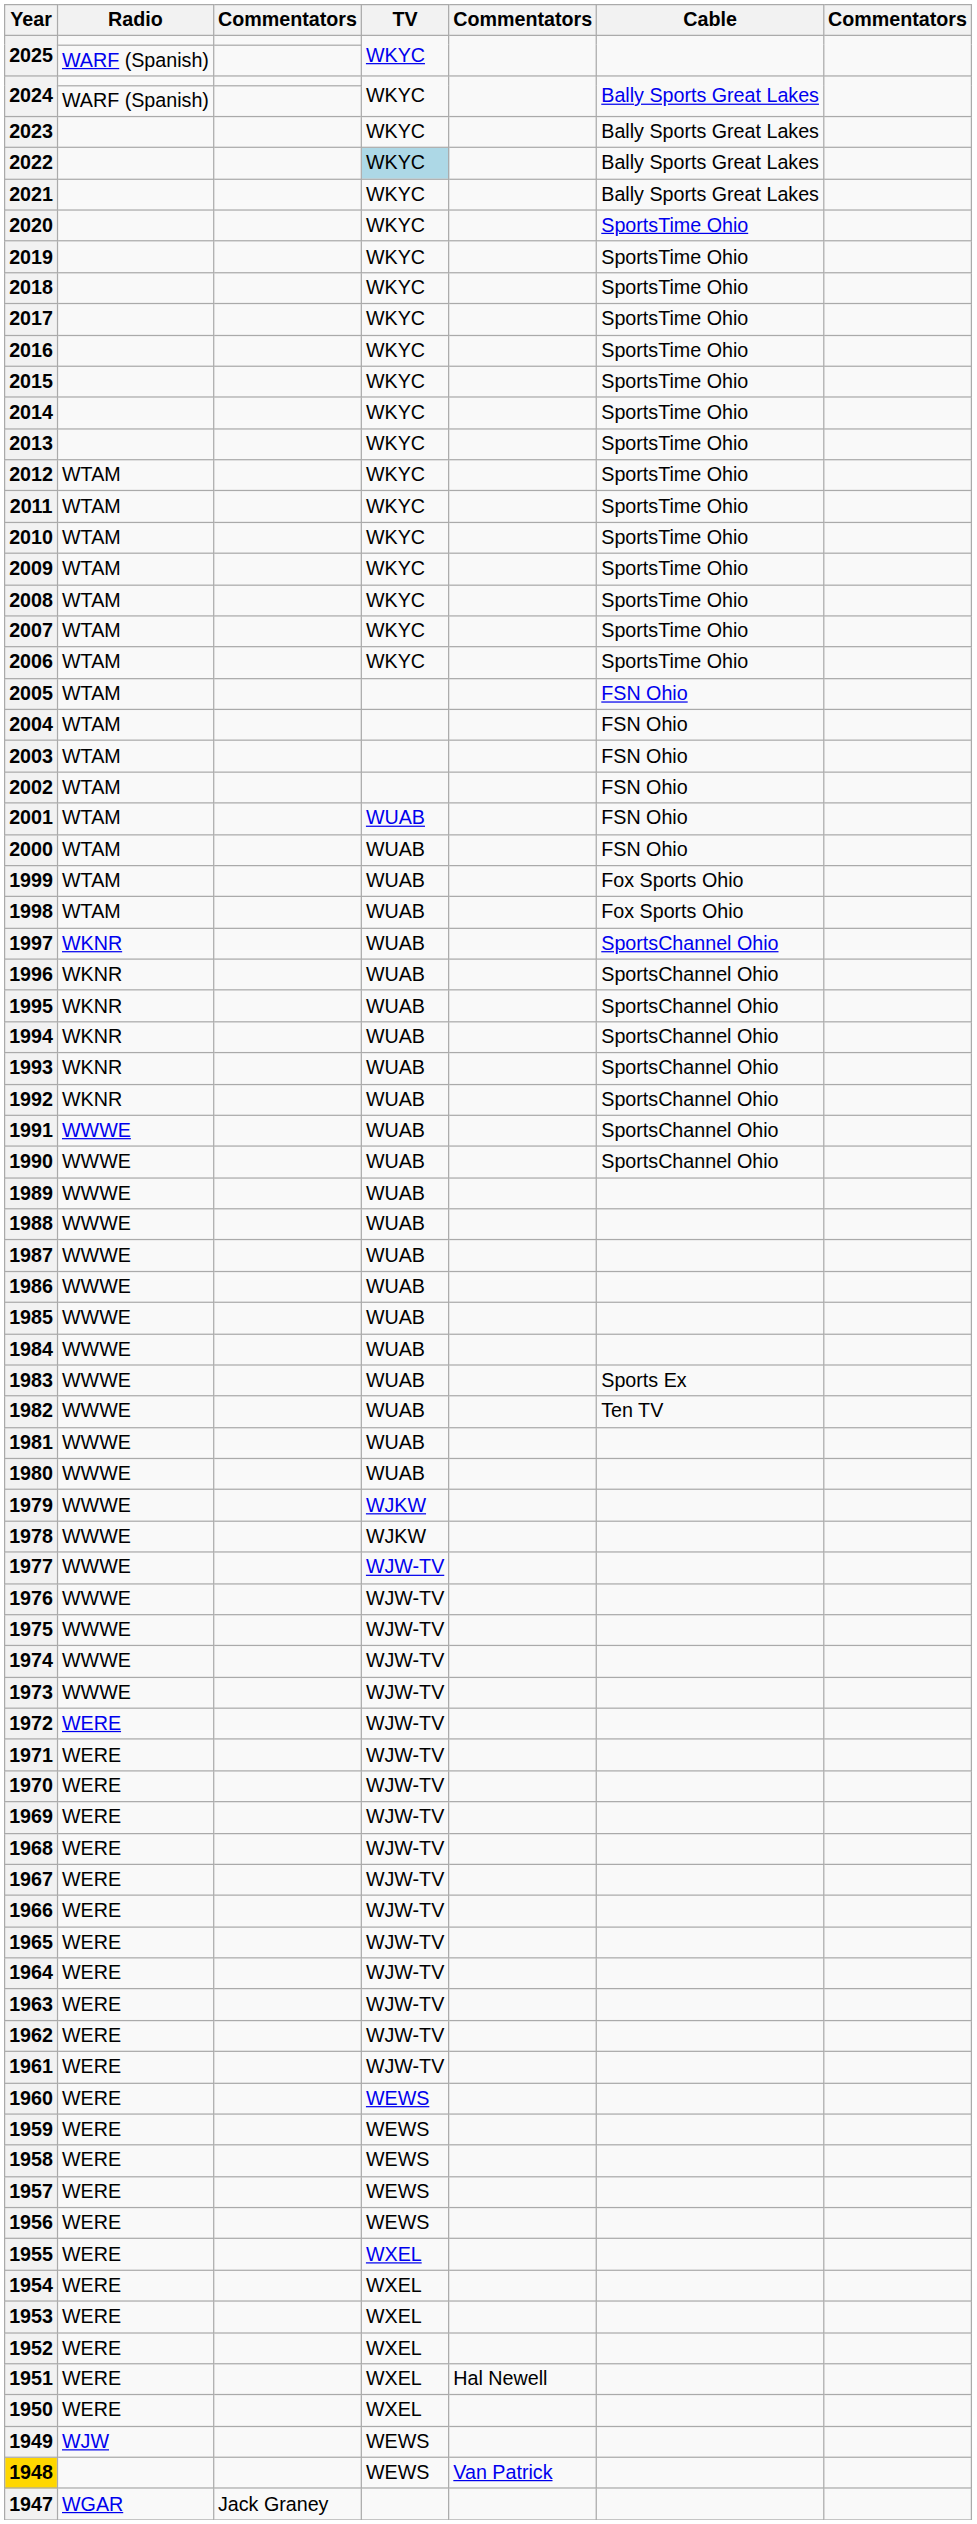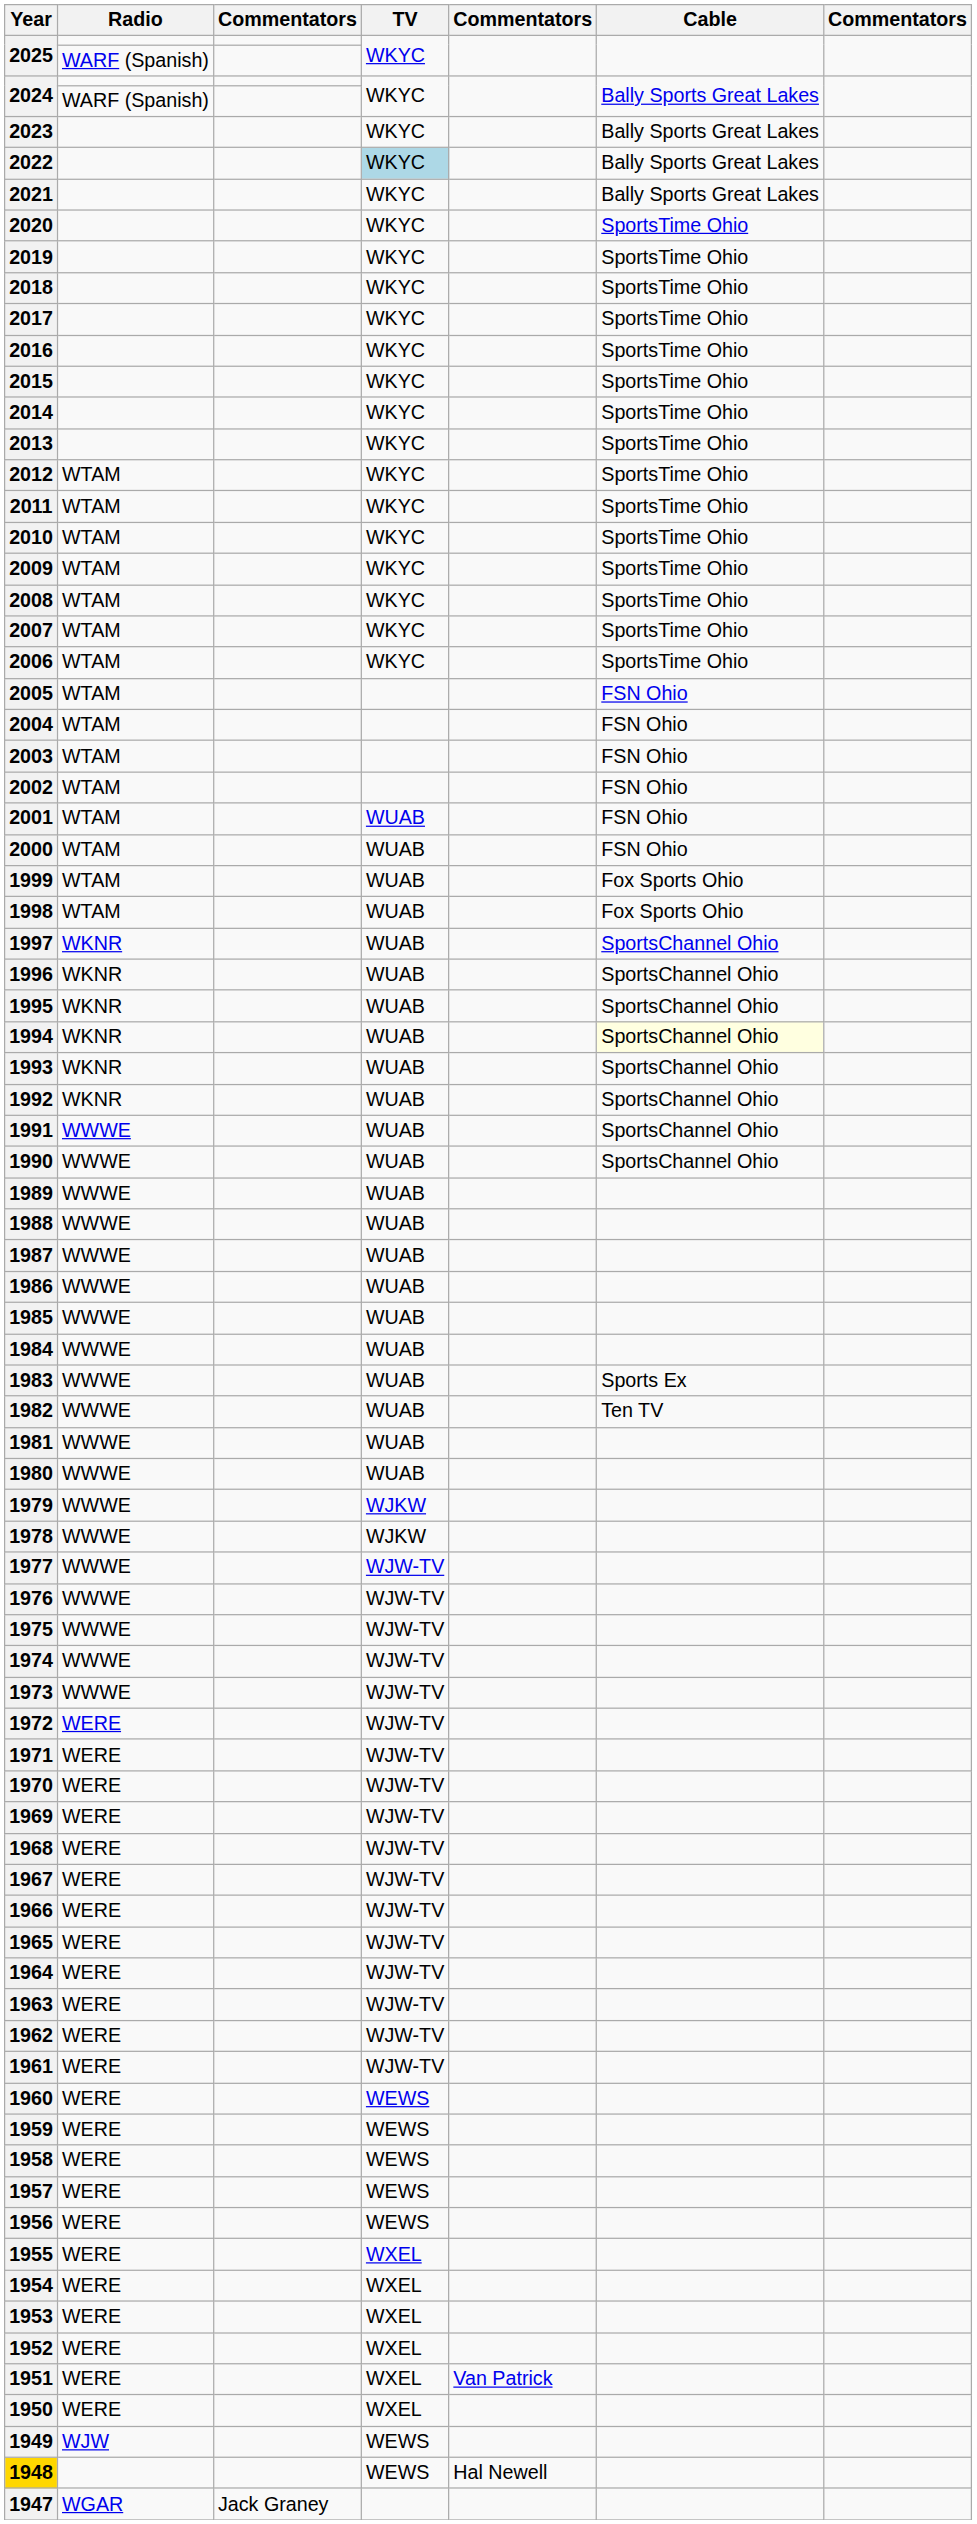1994 | Cable: no background -> lightyellow background
1951 | column 5: Hal Newell -> Van Patrick
1948 | column 5: Van Patrick -> Hal Newell
